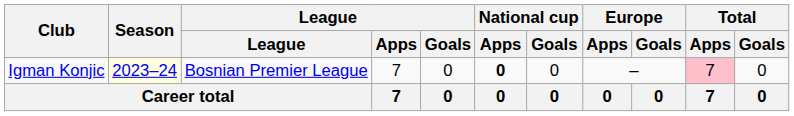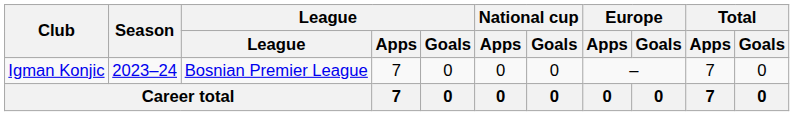Igman Konjic | Season: lightyellow background -> no background
Igman Konjic | National cup / Apps: bold -> normal
Igman Konjic | Total / Apps: pink background -> no background
